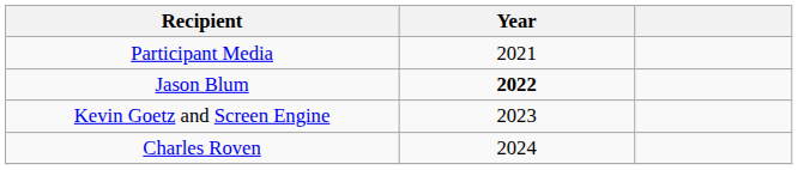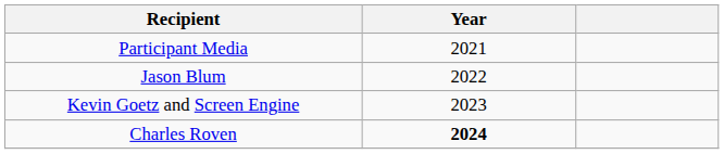Jason Blum | Year: bold -> normal
Charles Roven | Year: normal -> bold
